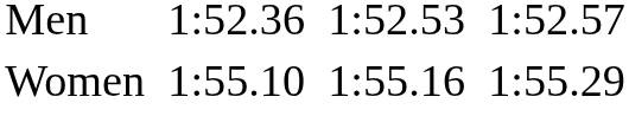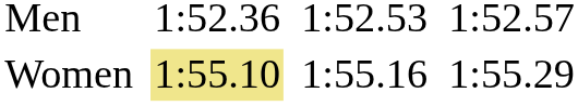Women | column 2: no background -> khaki background
